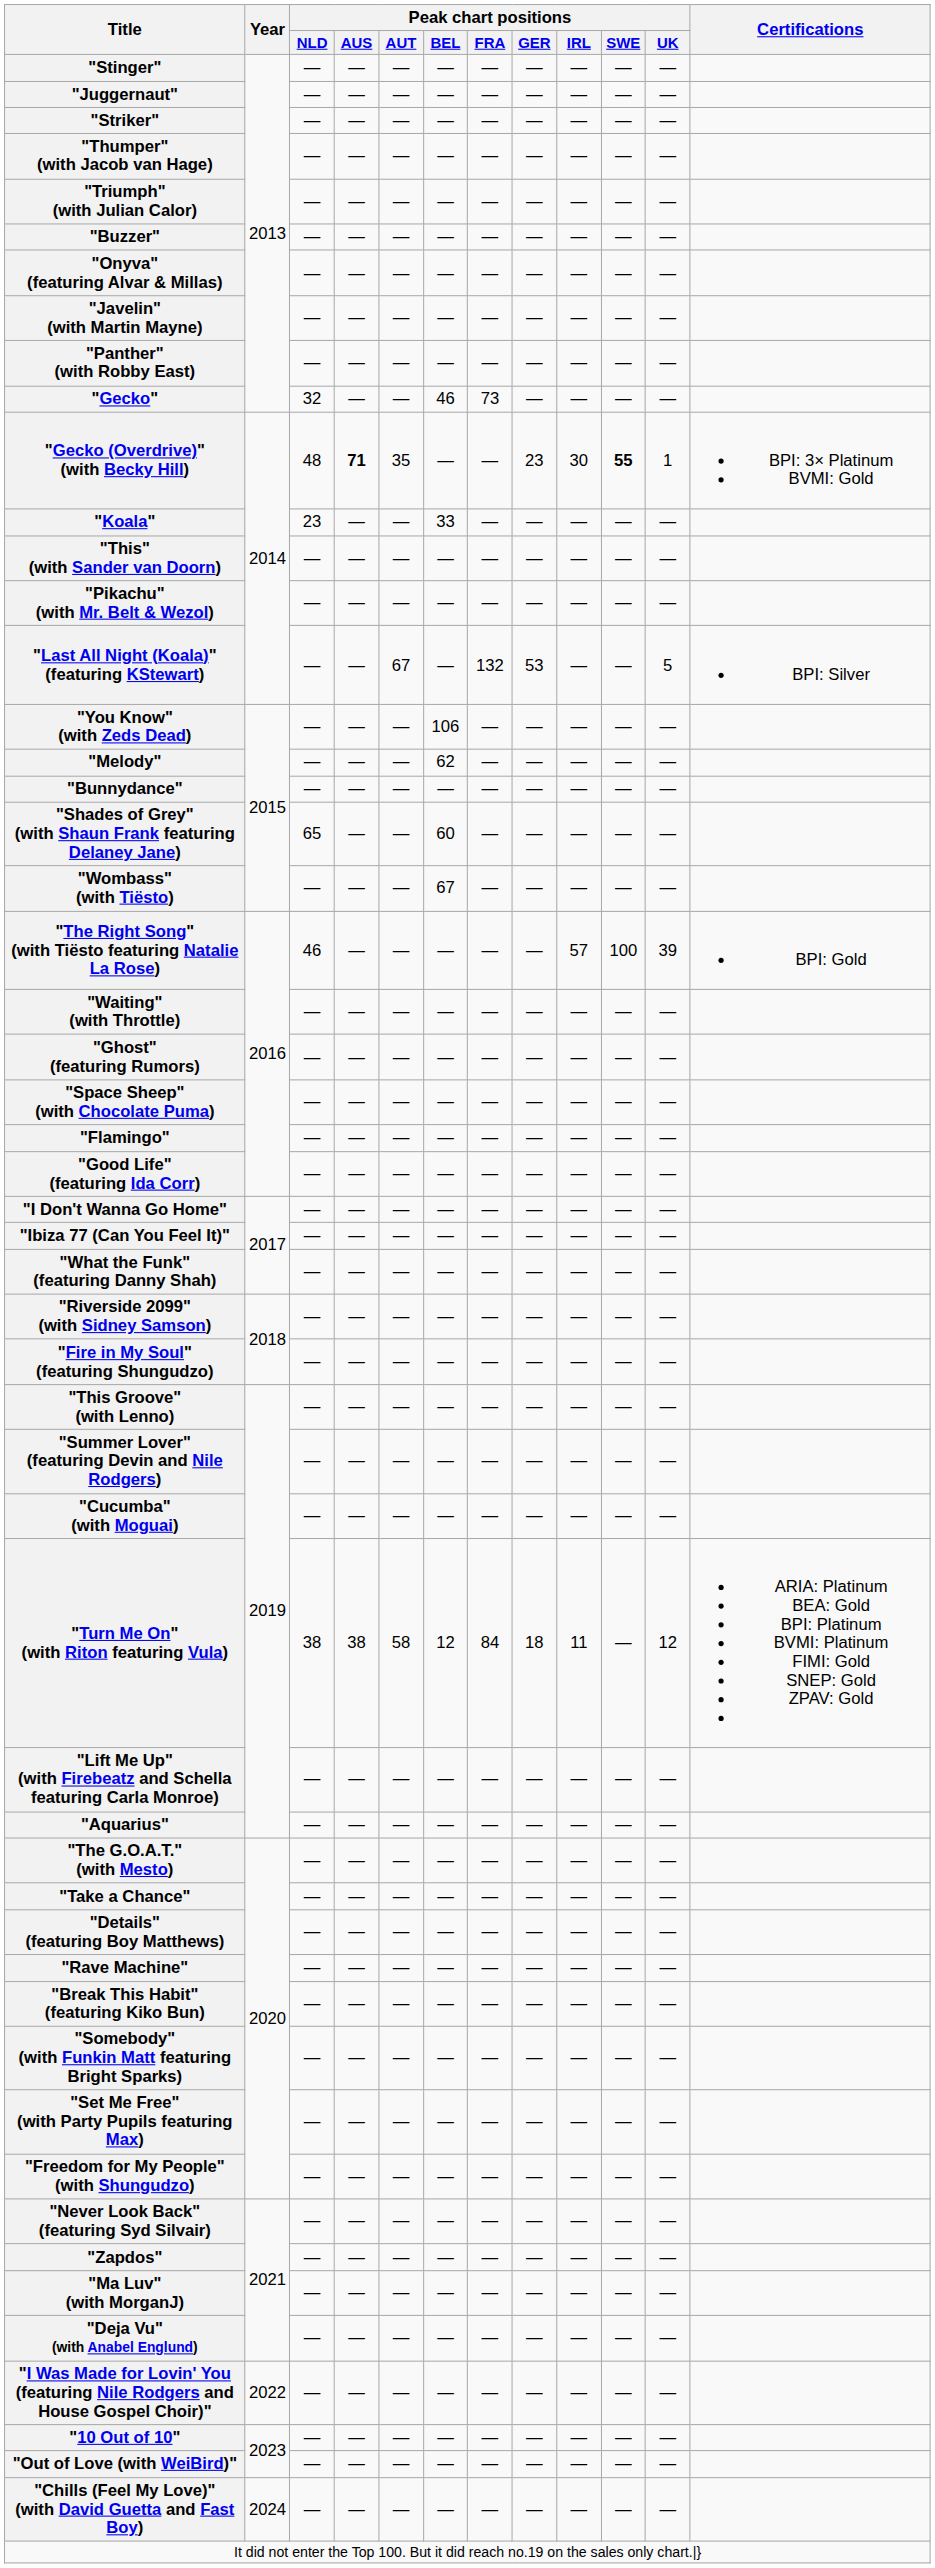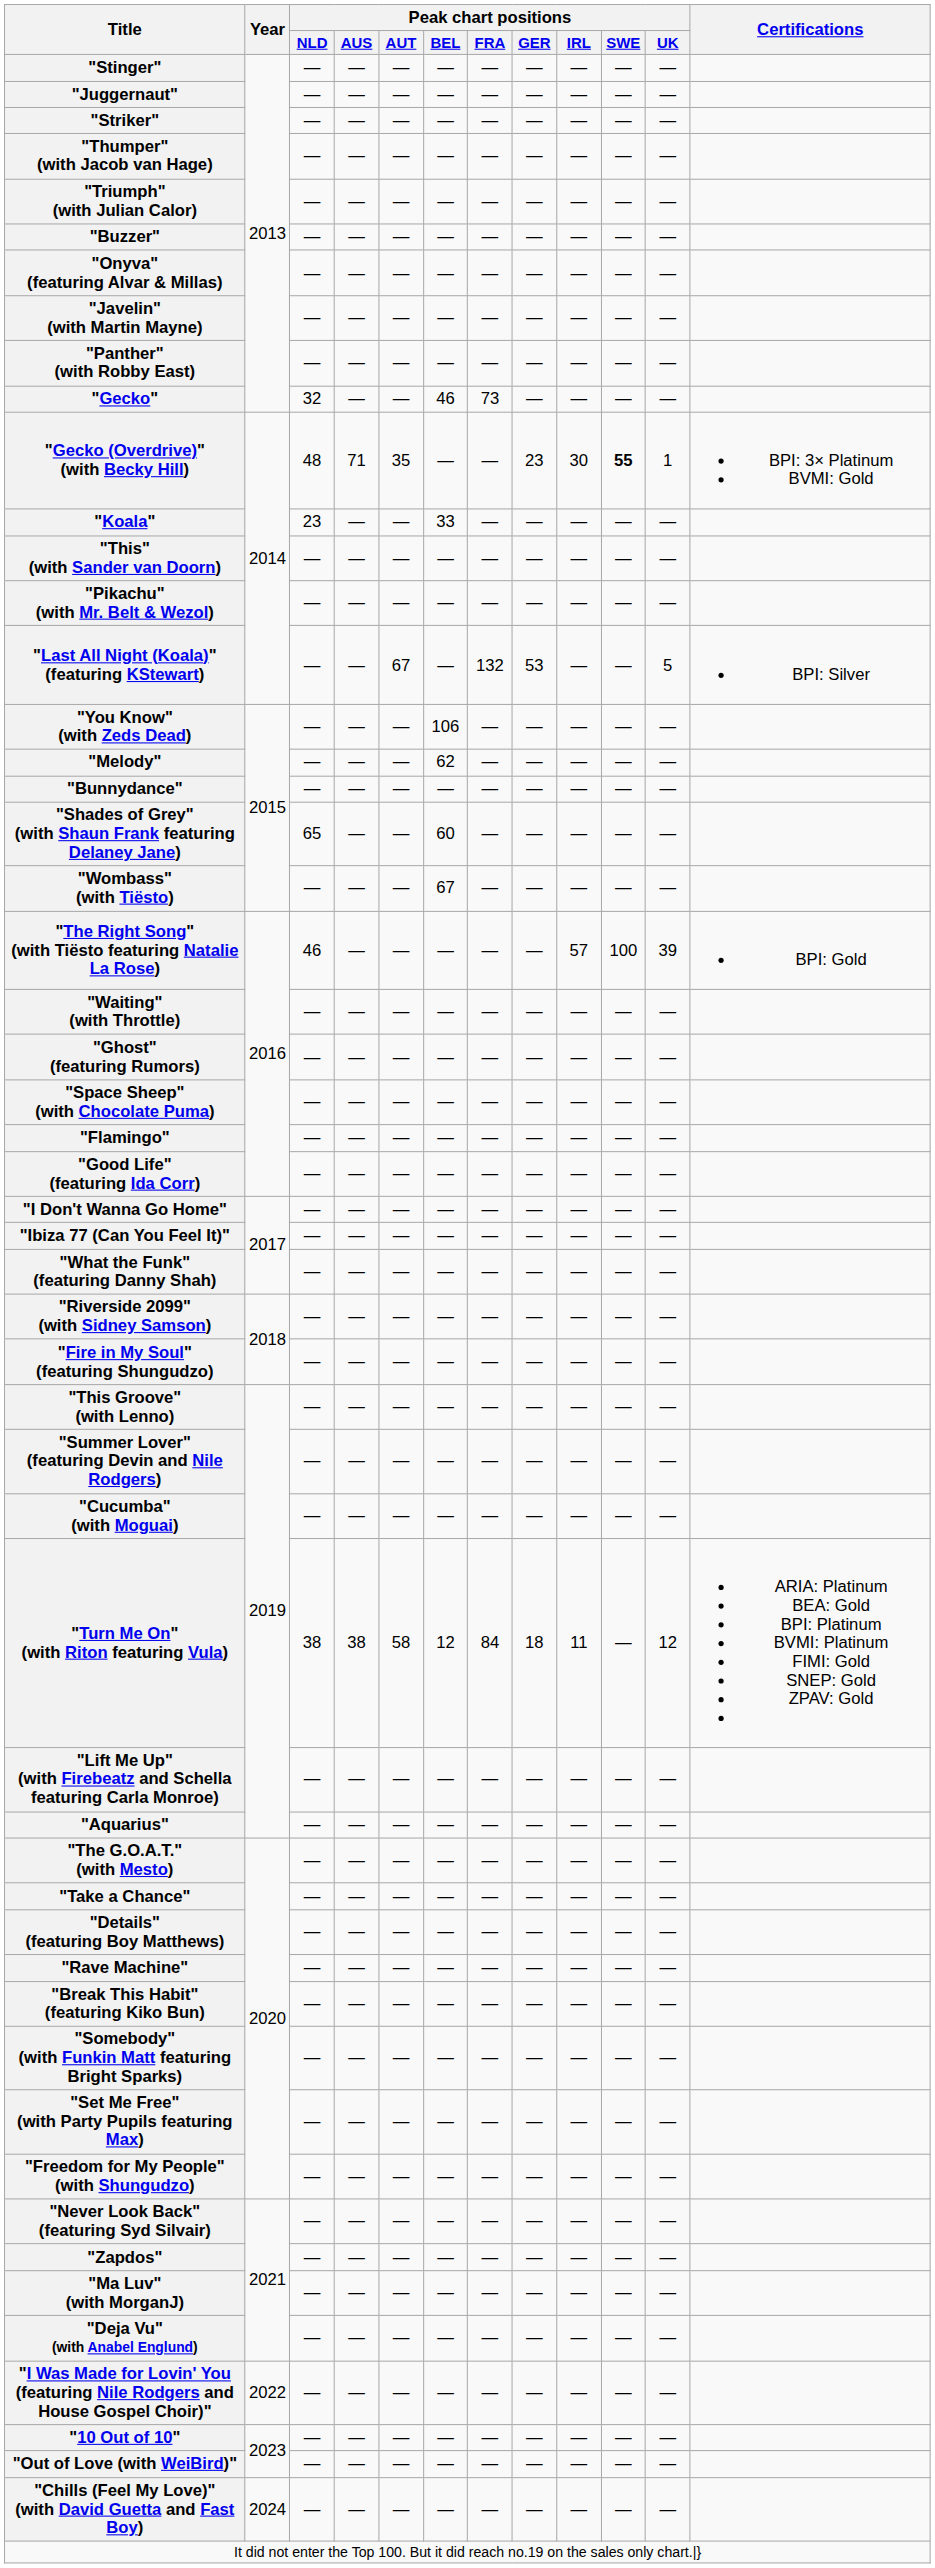"Gecko (Overdrive)" (with Becky Hill) | Peak chart positions / AUS: bold -> normal
